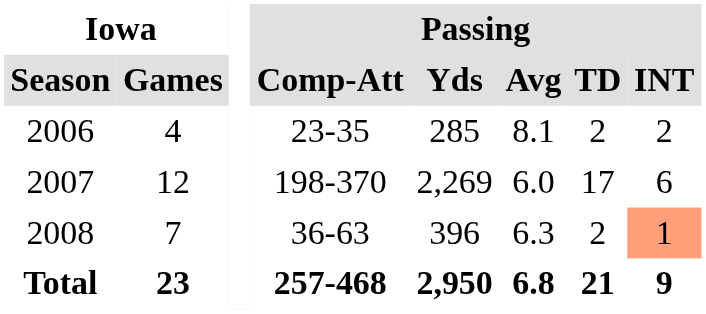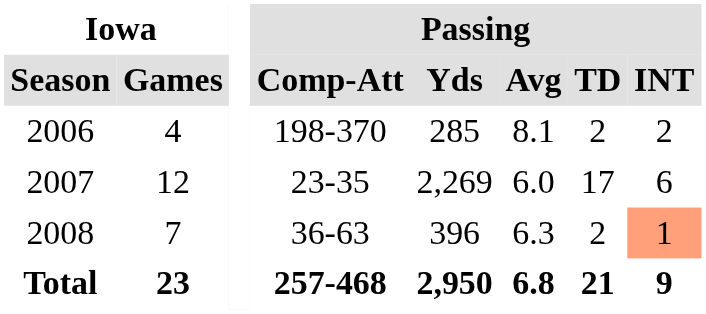2006 | Passing / Comp-Att: 23-35 -> 198-370
2007 | Passing / Comp-Att: 198-370 -> 23-35
